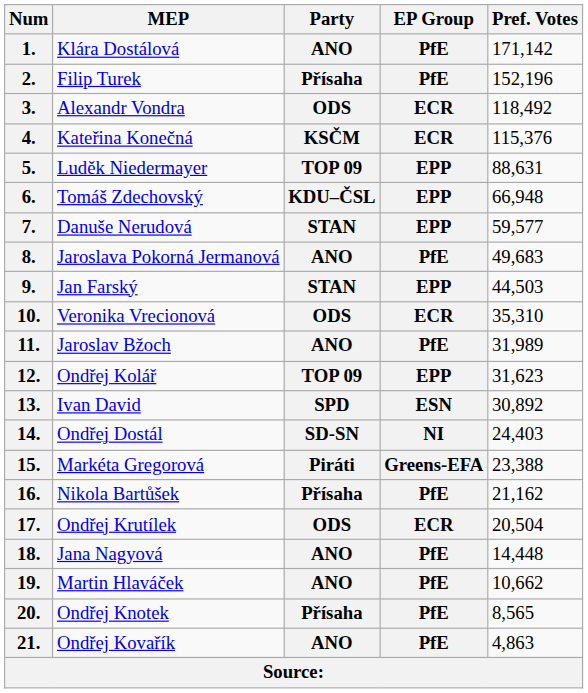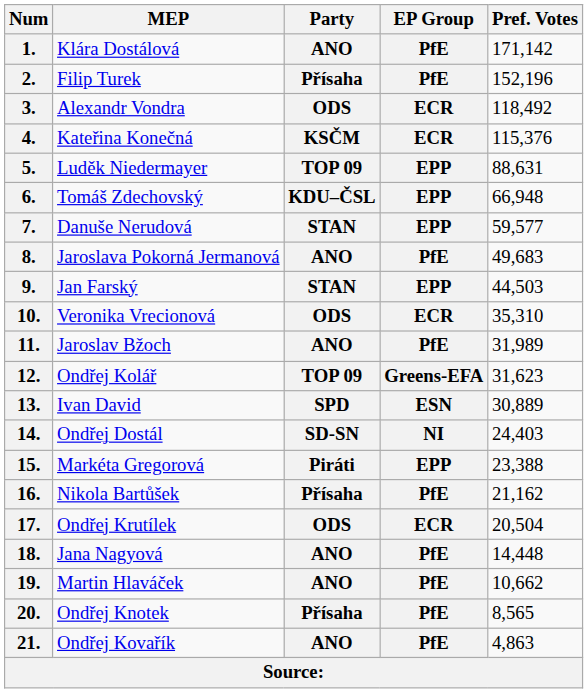12. | EP Group: EPP -> Greens-EFA
13. | Pref. Votes: 30,892 -> 30,889
15. | EP Group: Greens-EFA -> EPP
